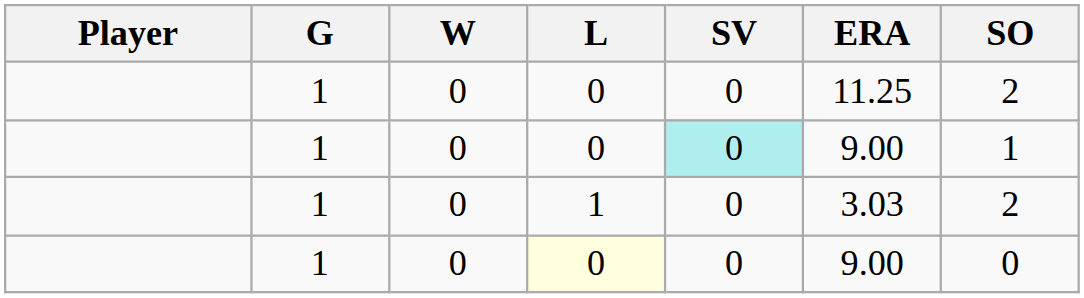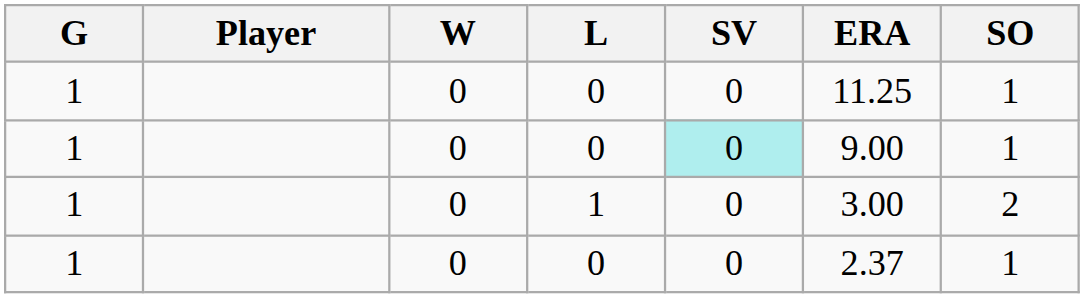columns swapped: Player <-> G
row 2 | SO: 2 -> 1
row 4 | ERA: 3.03 -> 3.00
row 5 | L: lightyellow background -> no background
row 5 | ERA: 9.00 -> 2.37
row 5 | SO: 0 -> 1
